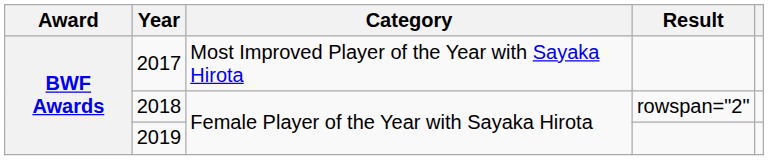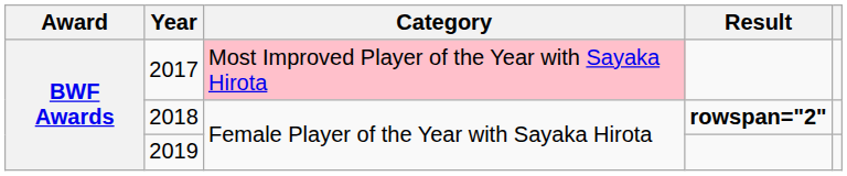2017 | Category: no background -> pink background
2018 | Result: normal -> bold
